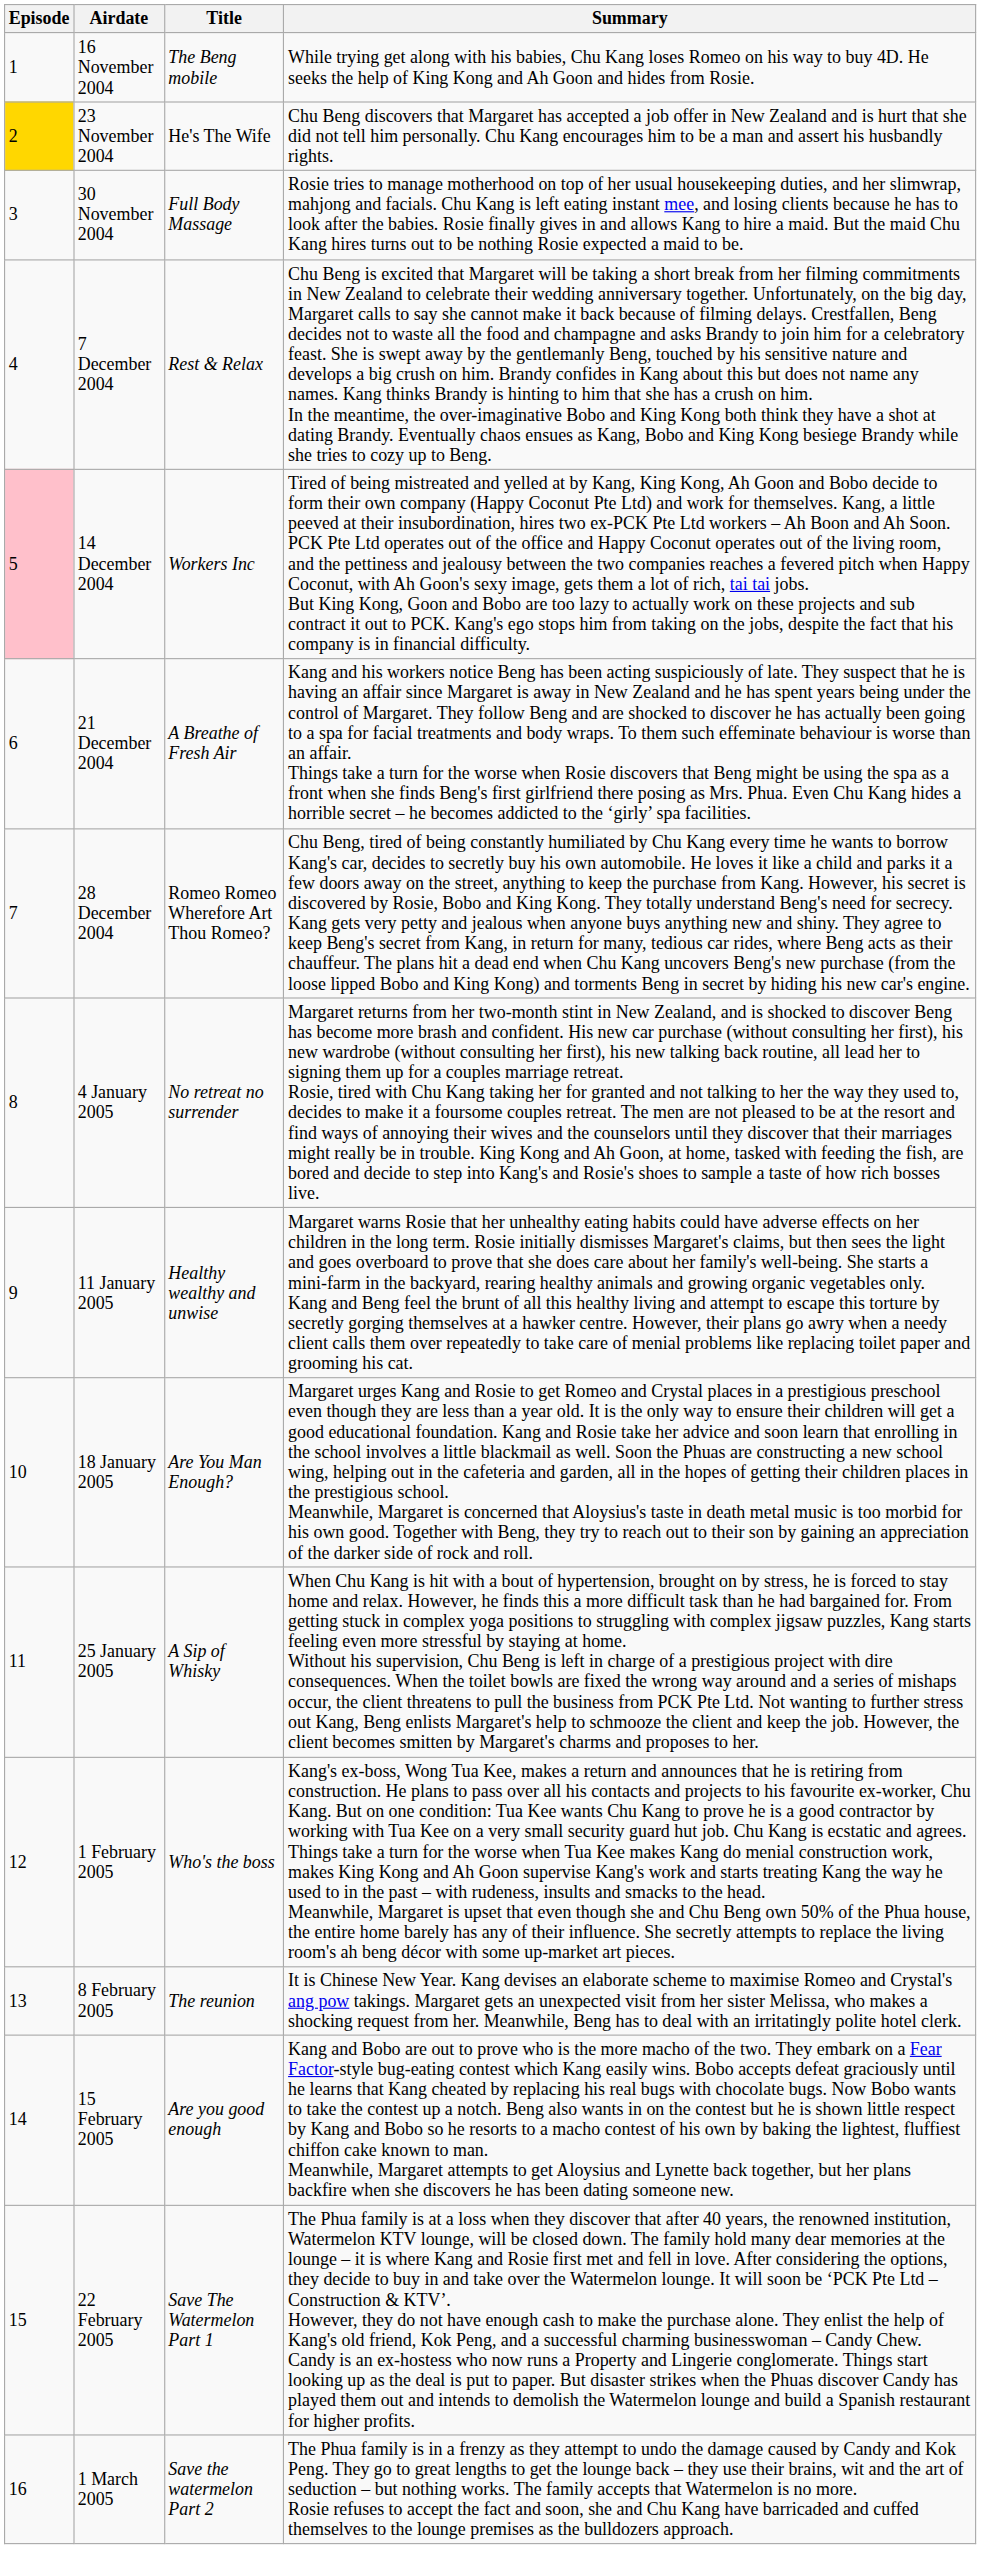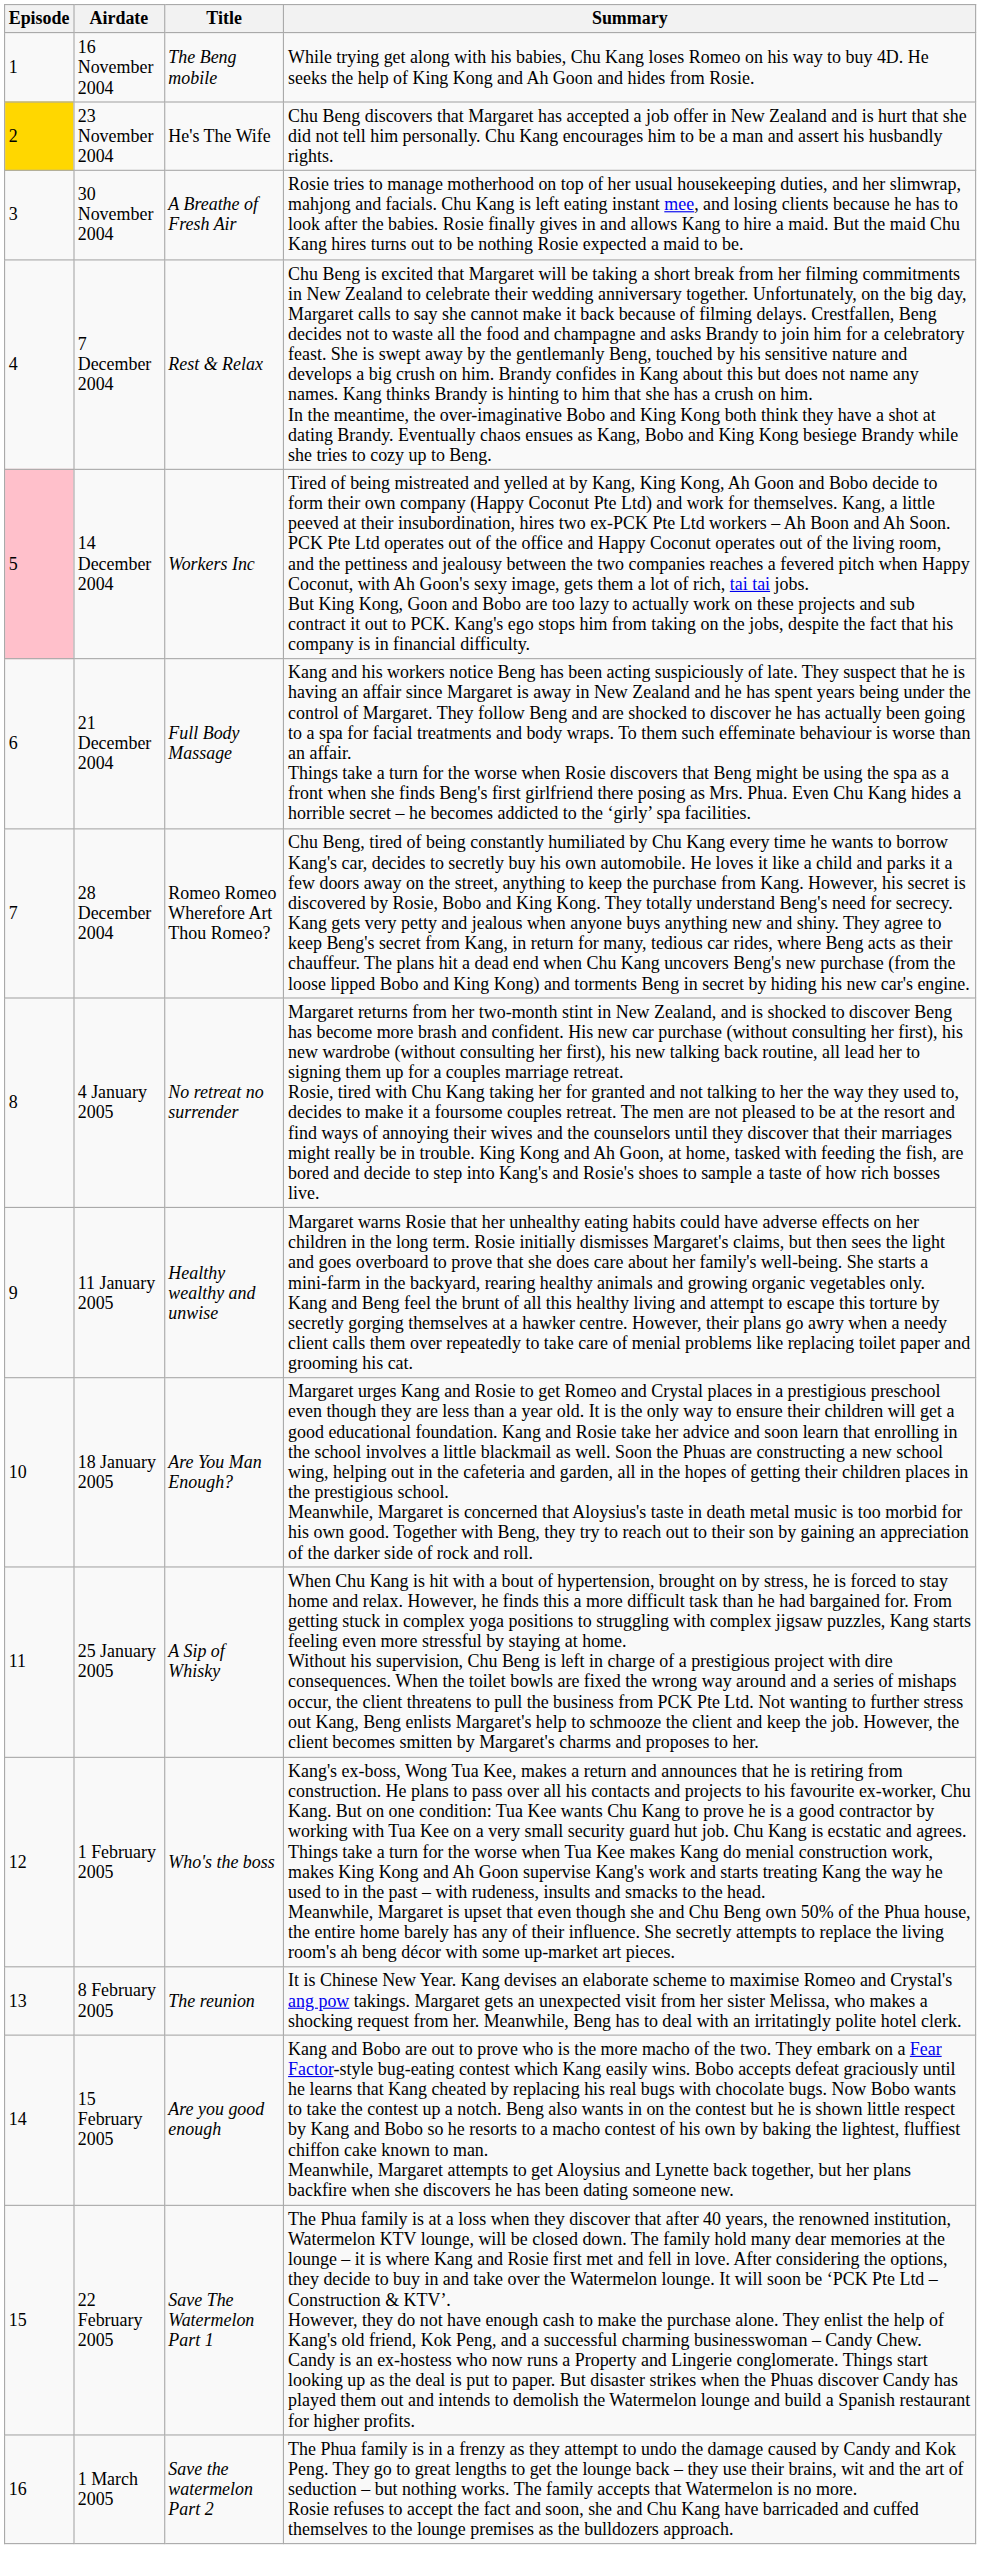30 November 2004 | Title: Full Body Massage -> A Breathe of Fresh Air
21 December 2004 | Title: A Breathe of Fresh Air -> Full Body Massage
